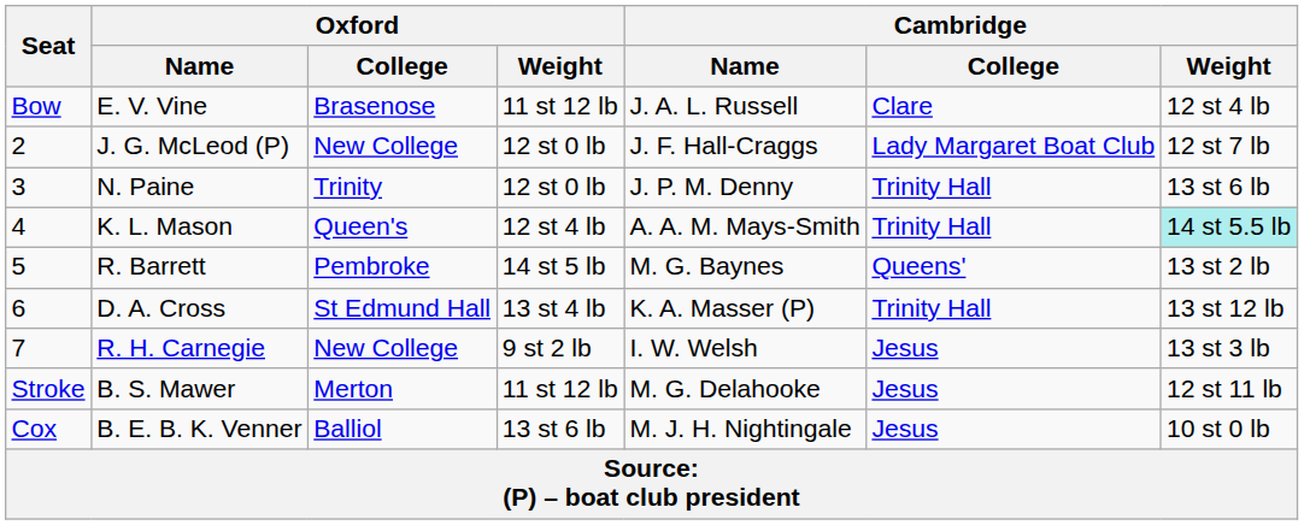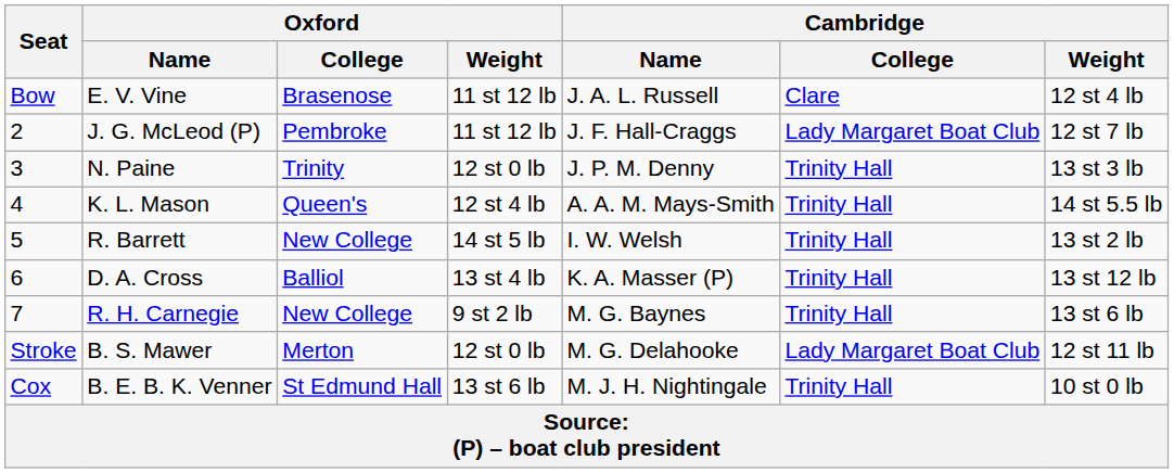J. G. McLeod (P) | Oxford / College: New College -> Pembroke
J. G. McLeod (P) | Oxford / Weight: 12 st 0 lb -> 11 st 12 lb
N. Paine | Cambridge / Weight: 13 st 6 lb -> 13 st 3 lb
K. L. Mason | Cambridge / Weight: paleturquoise background -> no background
R. Barrett | Oxford / College: Pembroke -> New College
R. Barrett | Cambridge / Name: M. G. Baynes -> I. W. Welsh
R. Barrett | Cambridge / College: Queens' -> Trinity Hall
D. A. Cross | Oxford / College: St Edmund Hall -> Balliol
R. H. Carnegie | Cambridge / Name: I. W. Welsh -> M. G. Baynes
R. H. Carnegie | Cambridge / College: Jesus -> Trinity Hall
R. H. Carnegie | Cambridge / Weight: 13 st 3 lb -> 13 st 6 lb
B. S. Mawer | Oxford / Weight: 11 st 12 lb -> 12 st 0 lb
B. S. Mawer | Cambridge / College: Jesus -> Lady Margaret Boat Club
B. E. B. K. Venner | Oxford / College: Balliol -> St Edmund Hall
B. E. B. K. Venner | Cambridge / College: Jesus -> Trinity Hall
